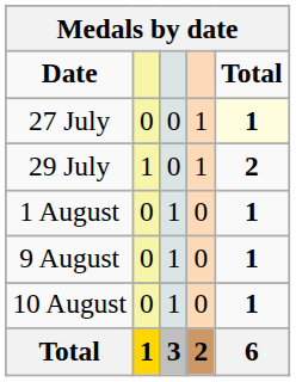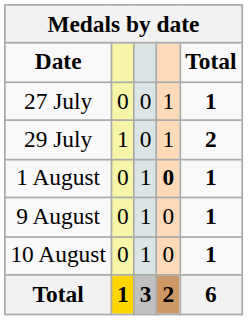27 July | Total: lightyellow background -> no background
1 August | column 4: normal -> bold
